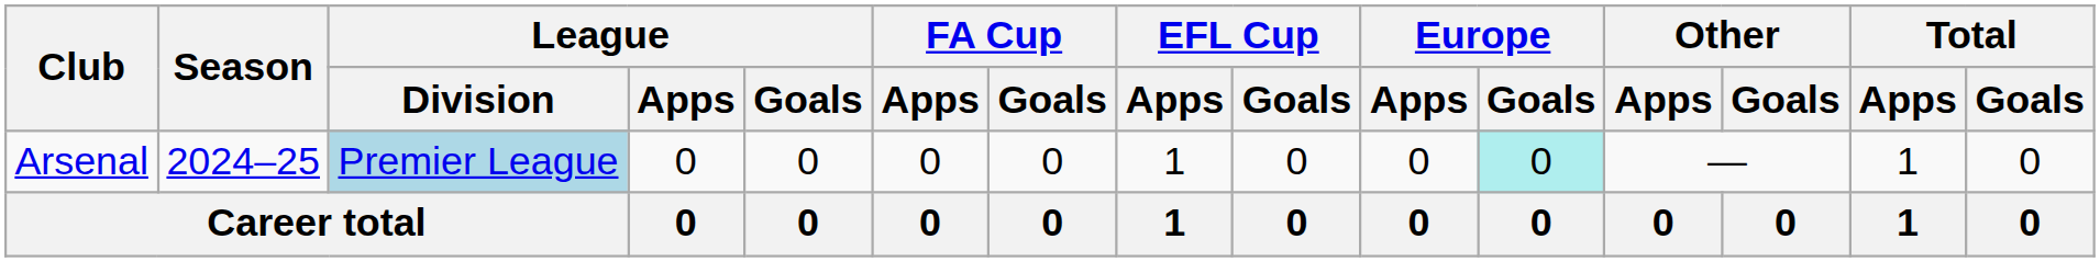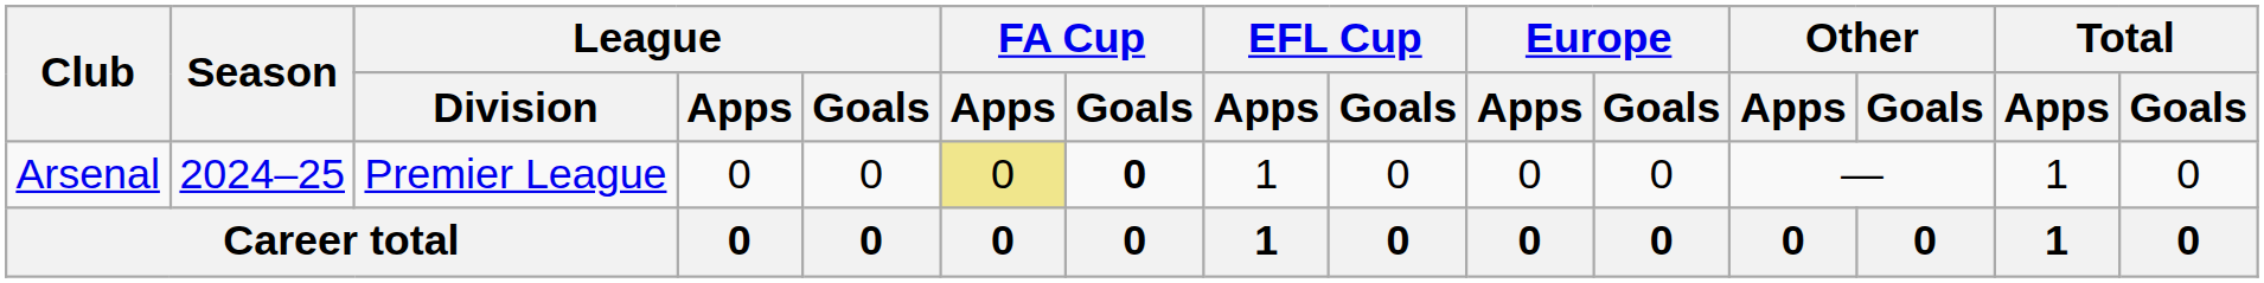Arsenal | League / Division: lightblue background -> no background
Arsenal | FA Cup / Apps: no background -> khaki background
Arsenal | FA Cup / Goals: normal -> bold
Arsenal | Europe / Goals: paleturquoise background -> no background
